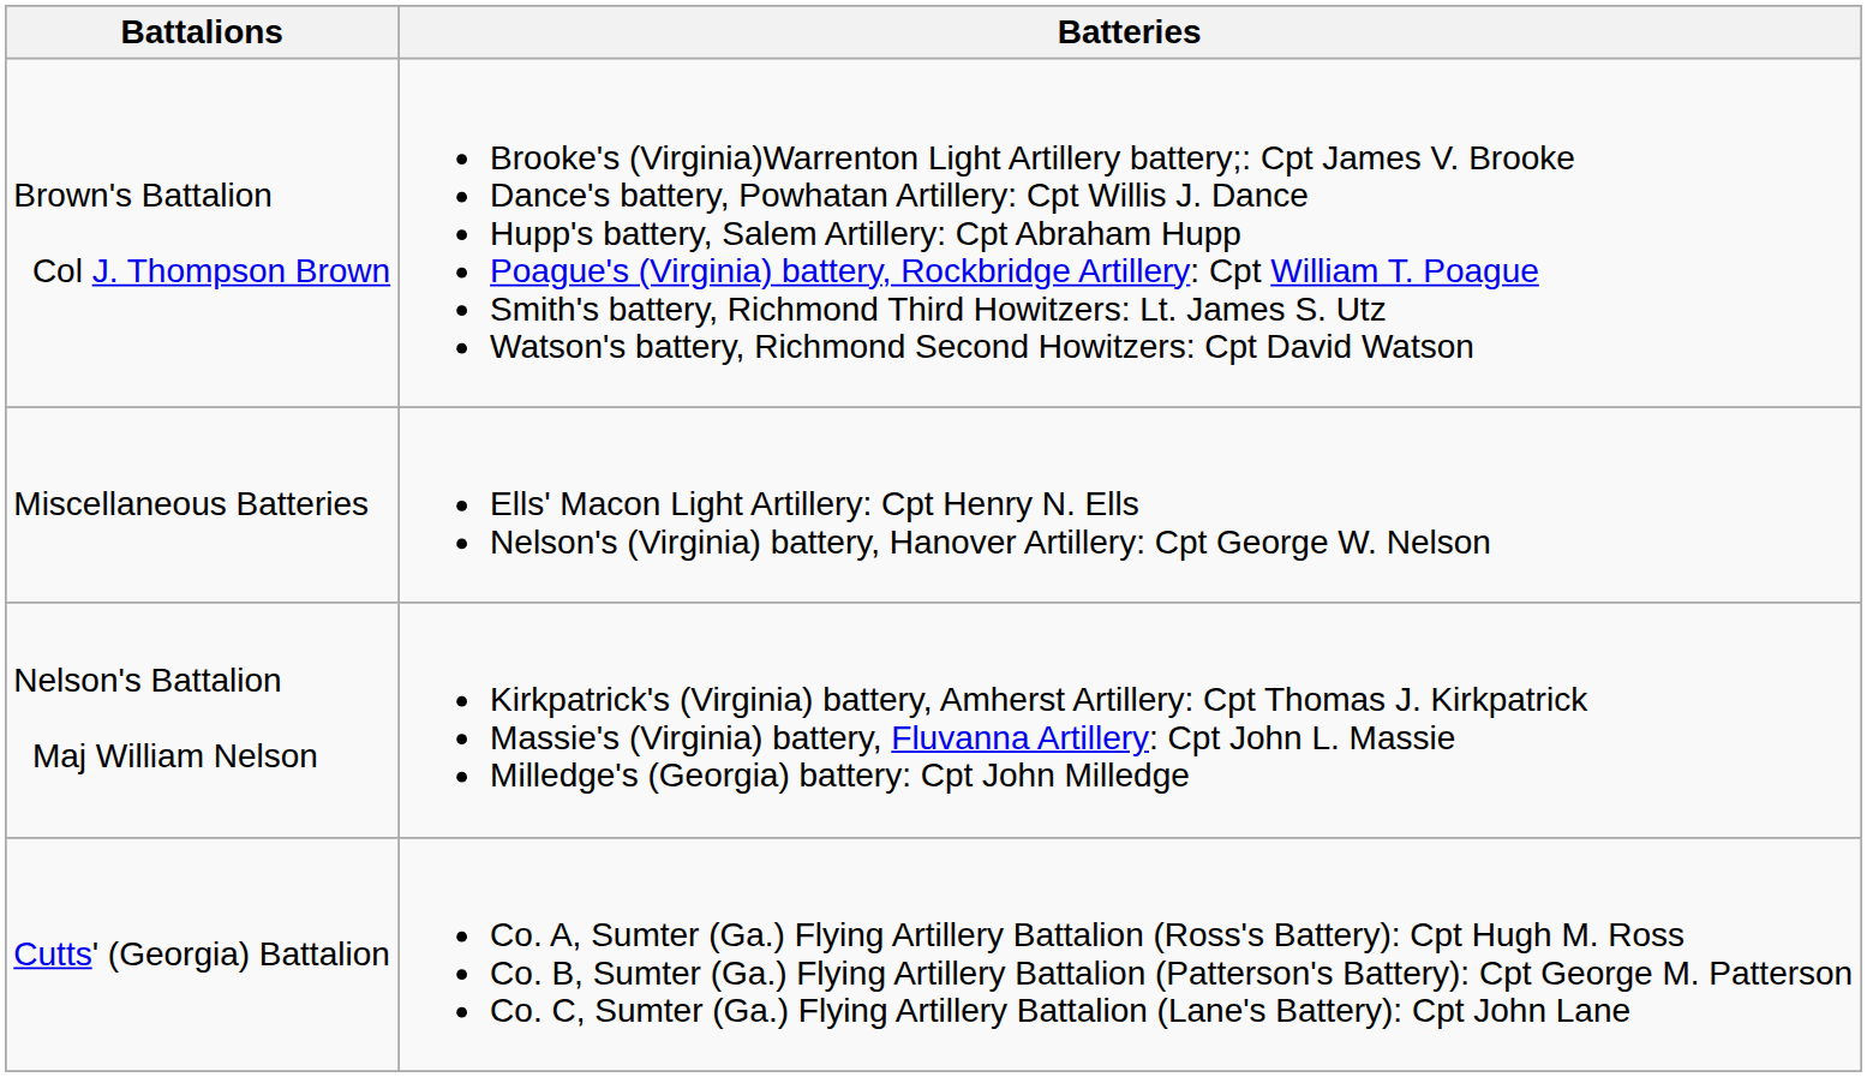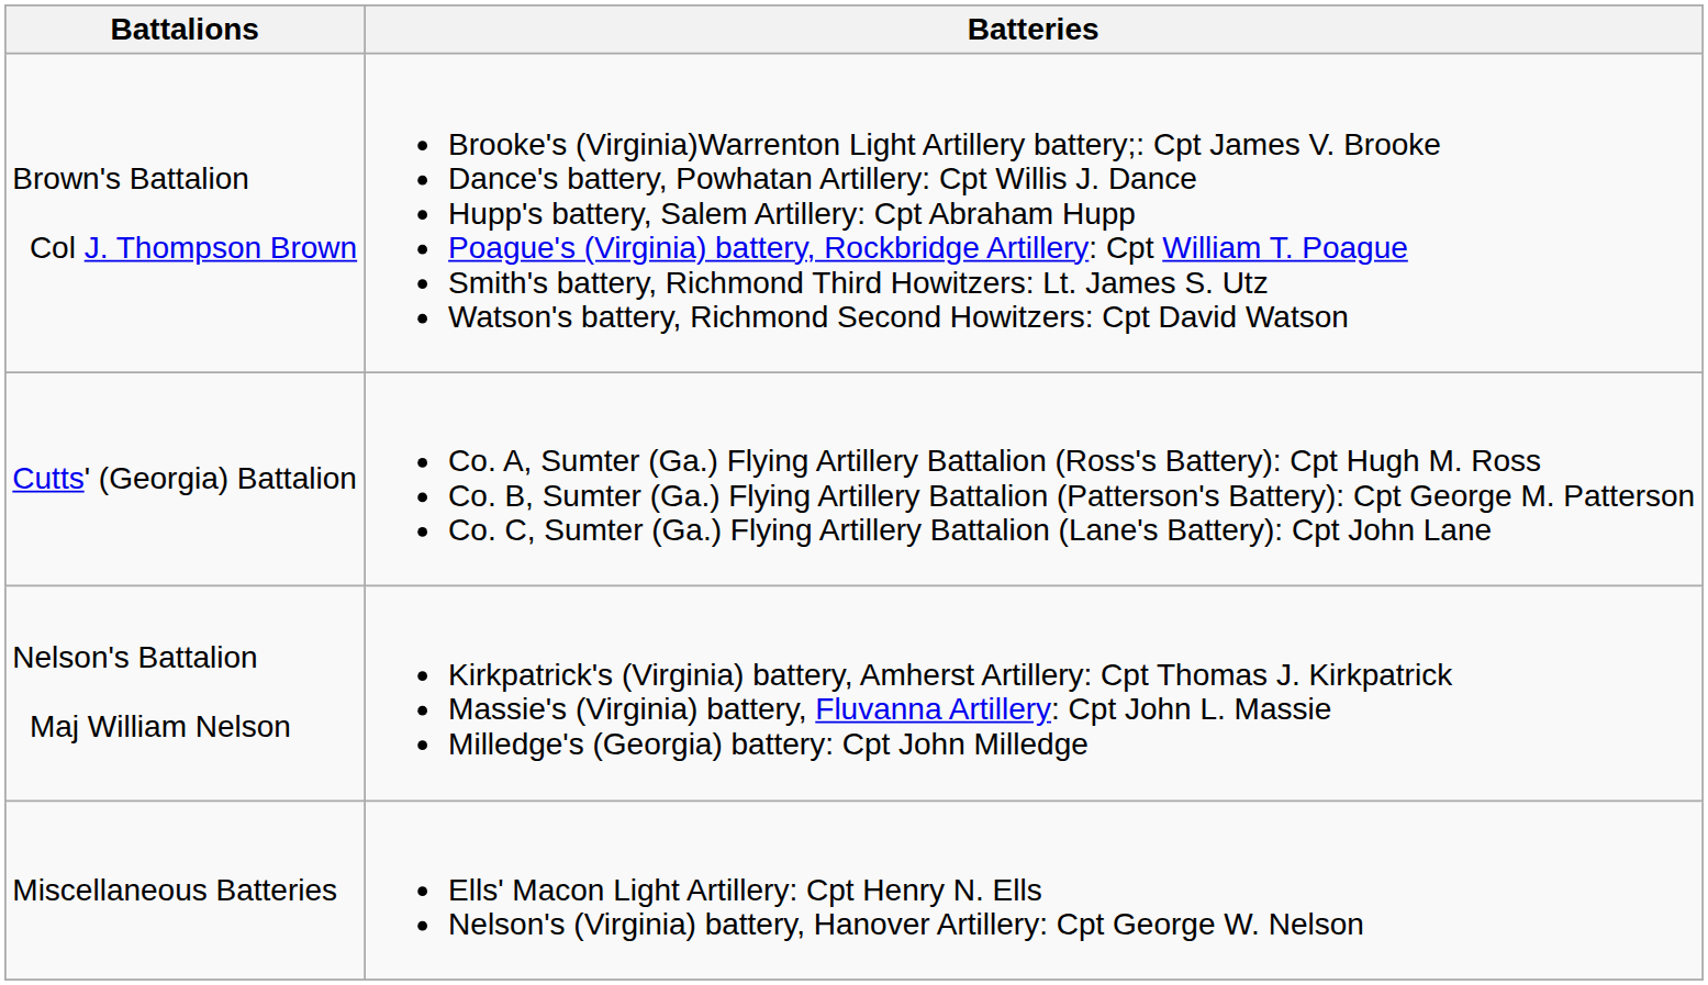rows swapped: Cutts' (Georgia) Battalion <-> Miscellaneous Batteries
